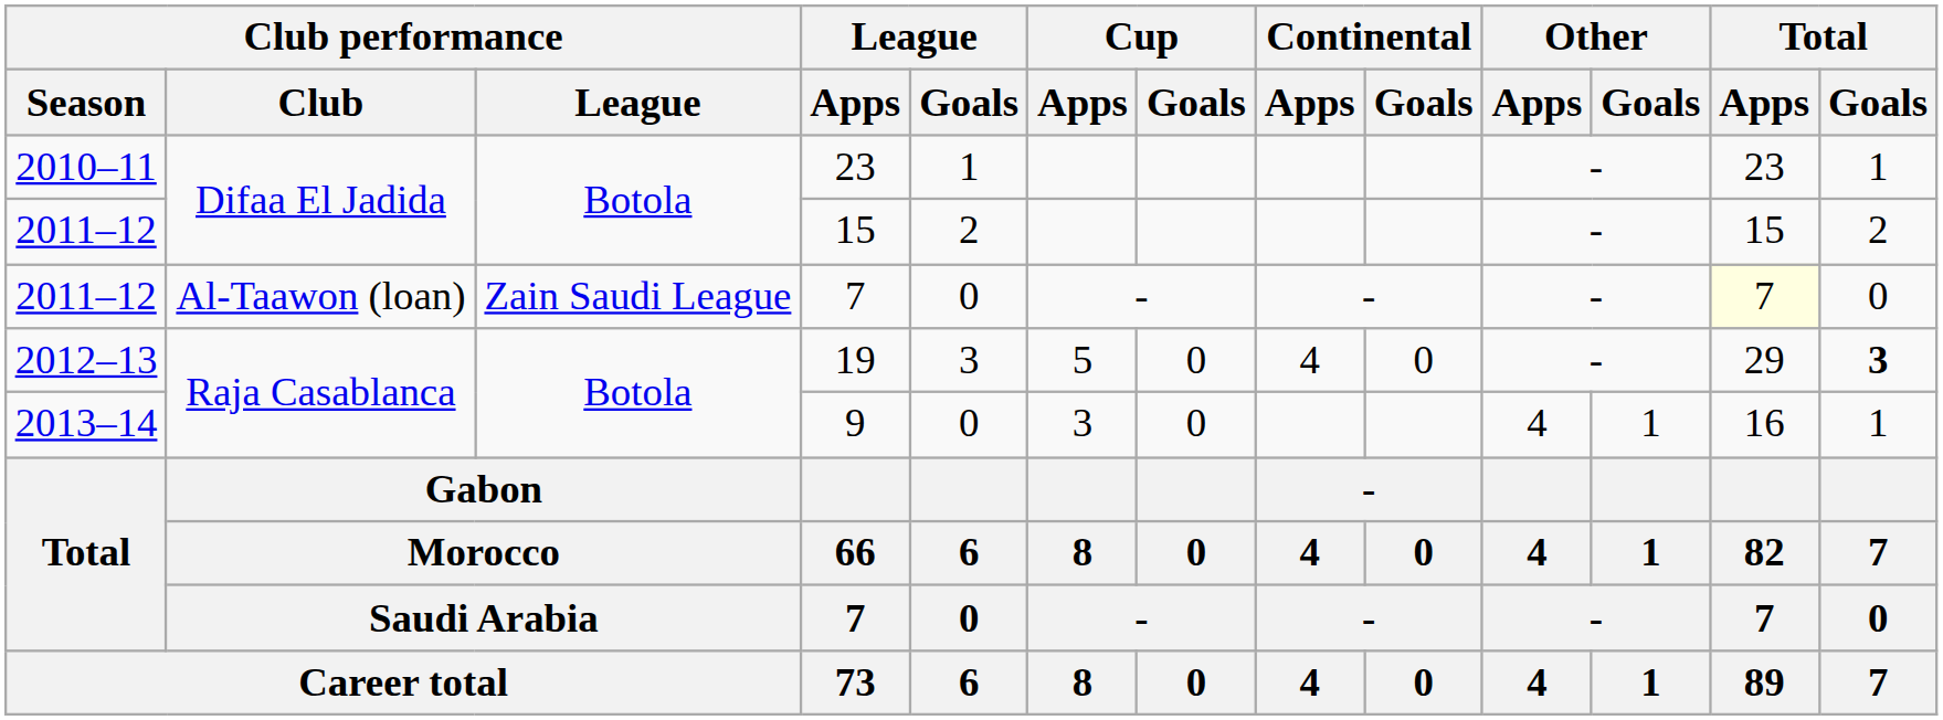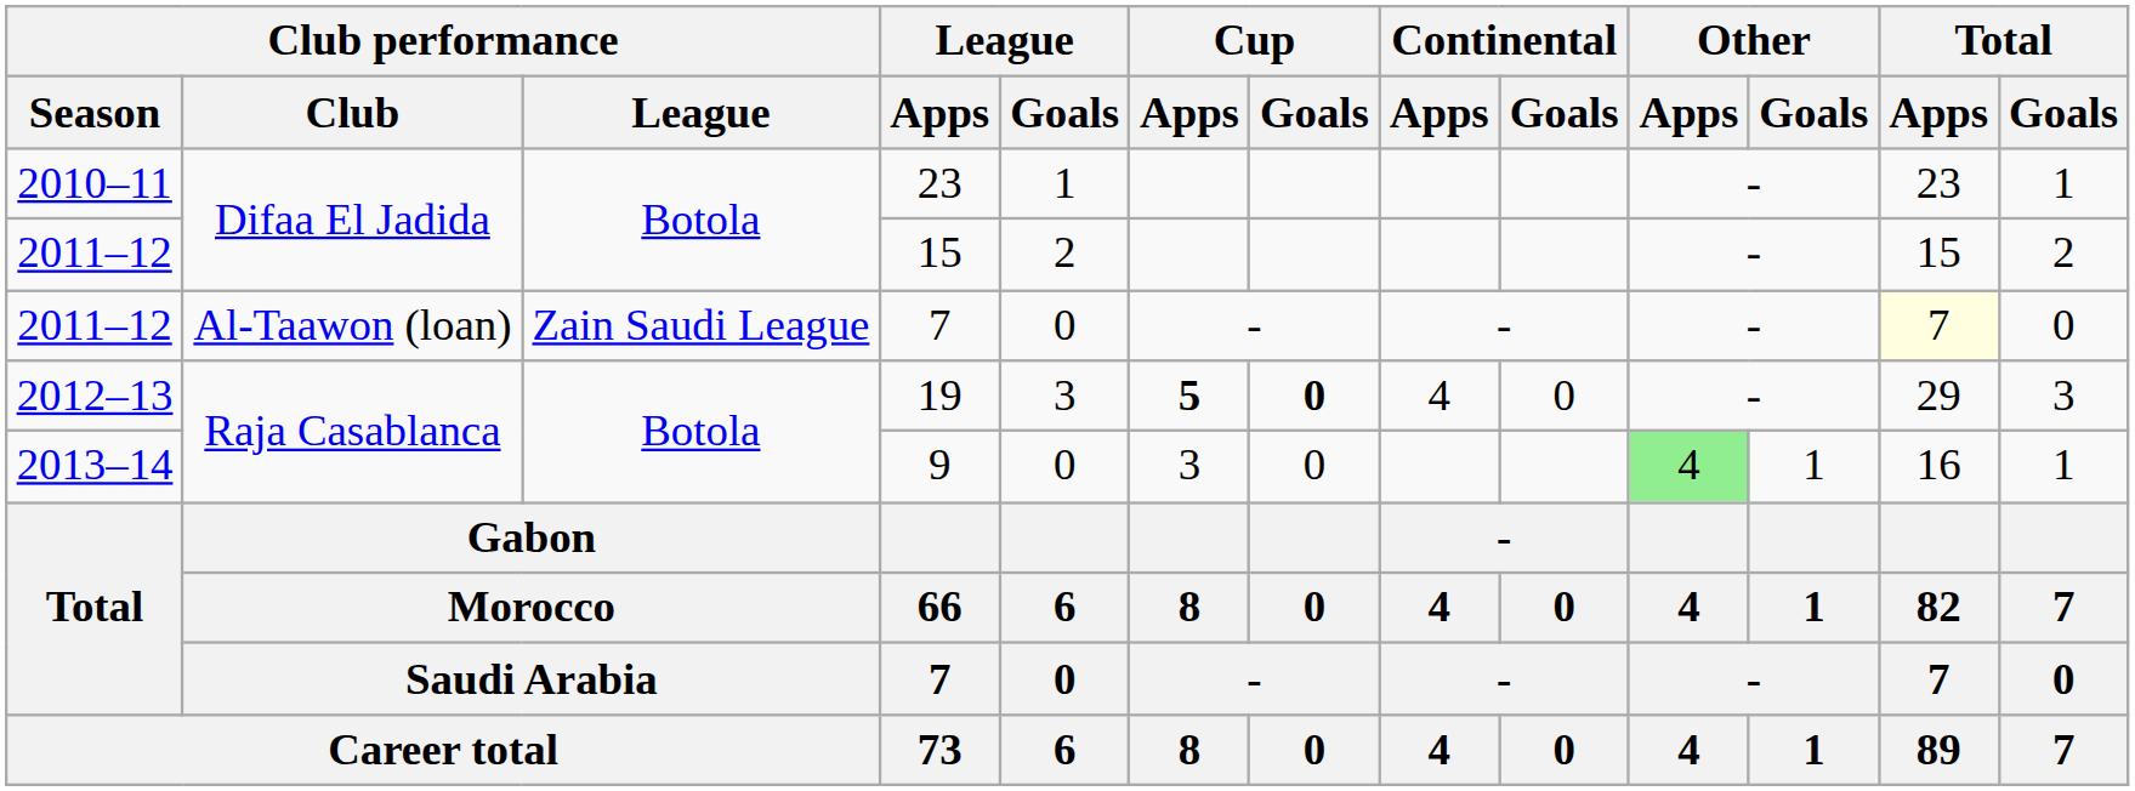19 | Cup / Apps: normal -> bold
19 | Cup / Goals: normal -> bold
19 | Total / Goals: bold -> normal
9 | Other / Apps: no background -> lightgreen background
